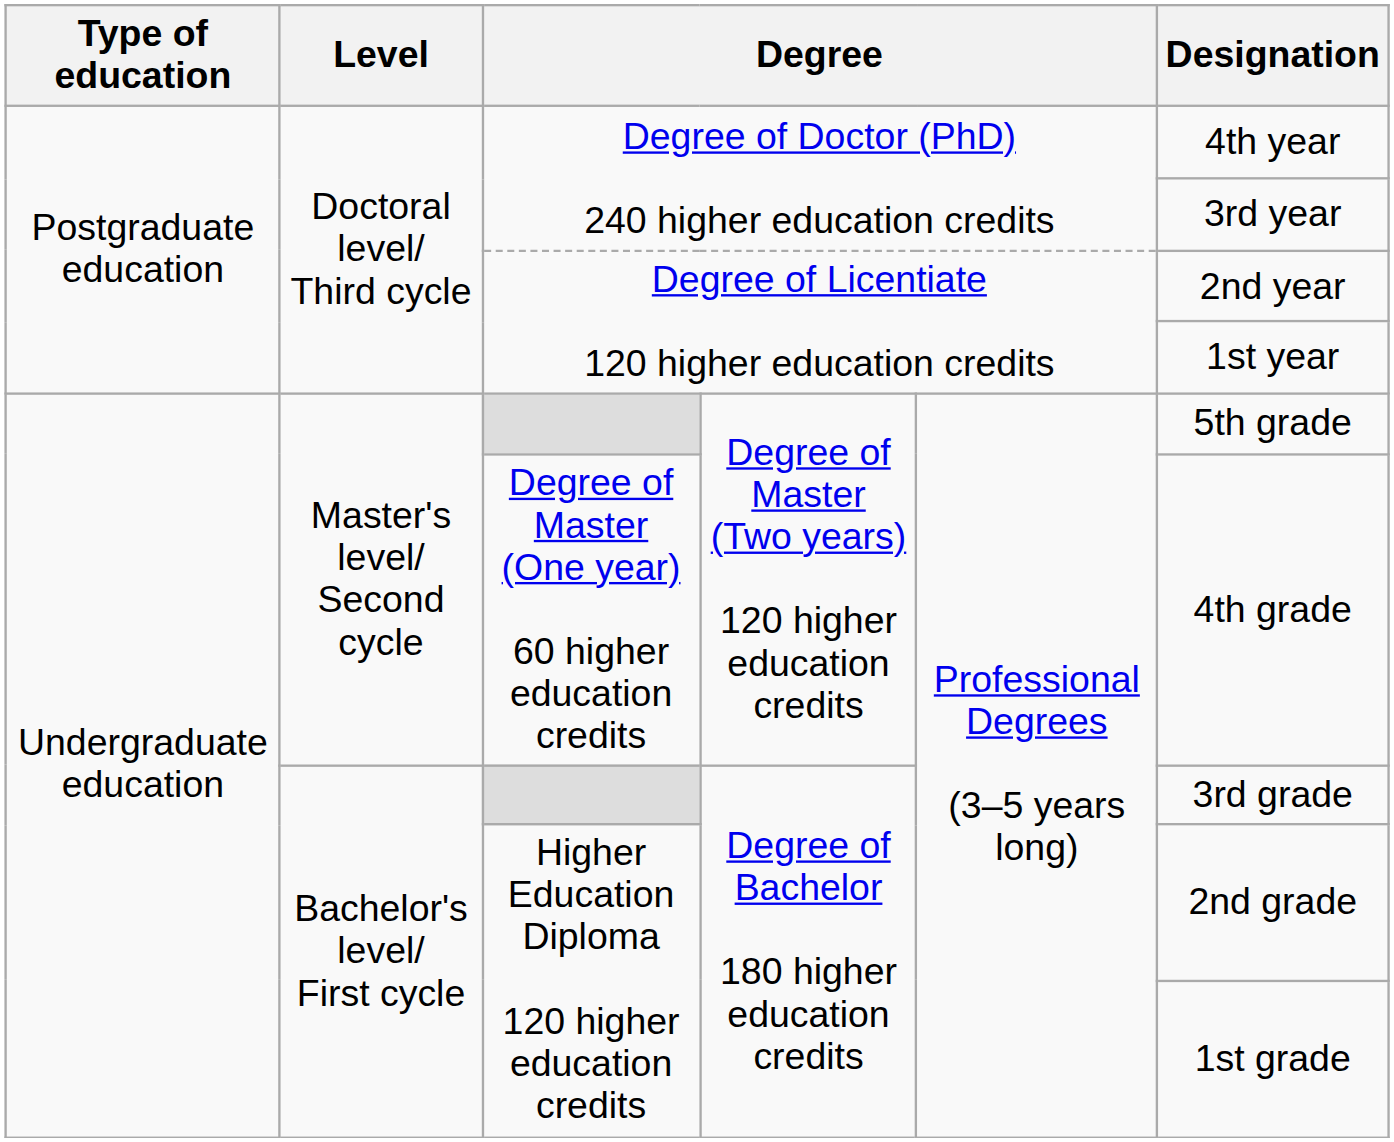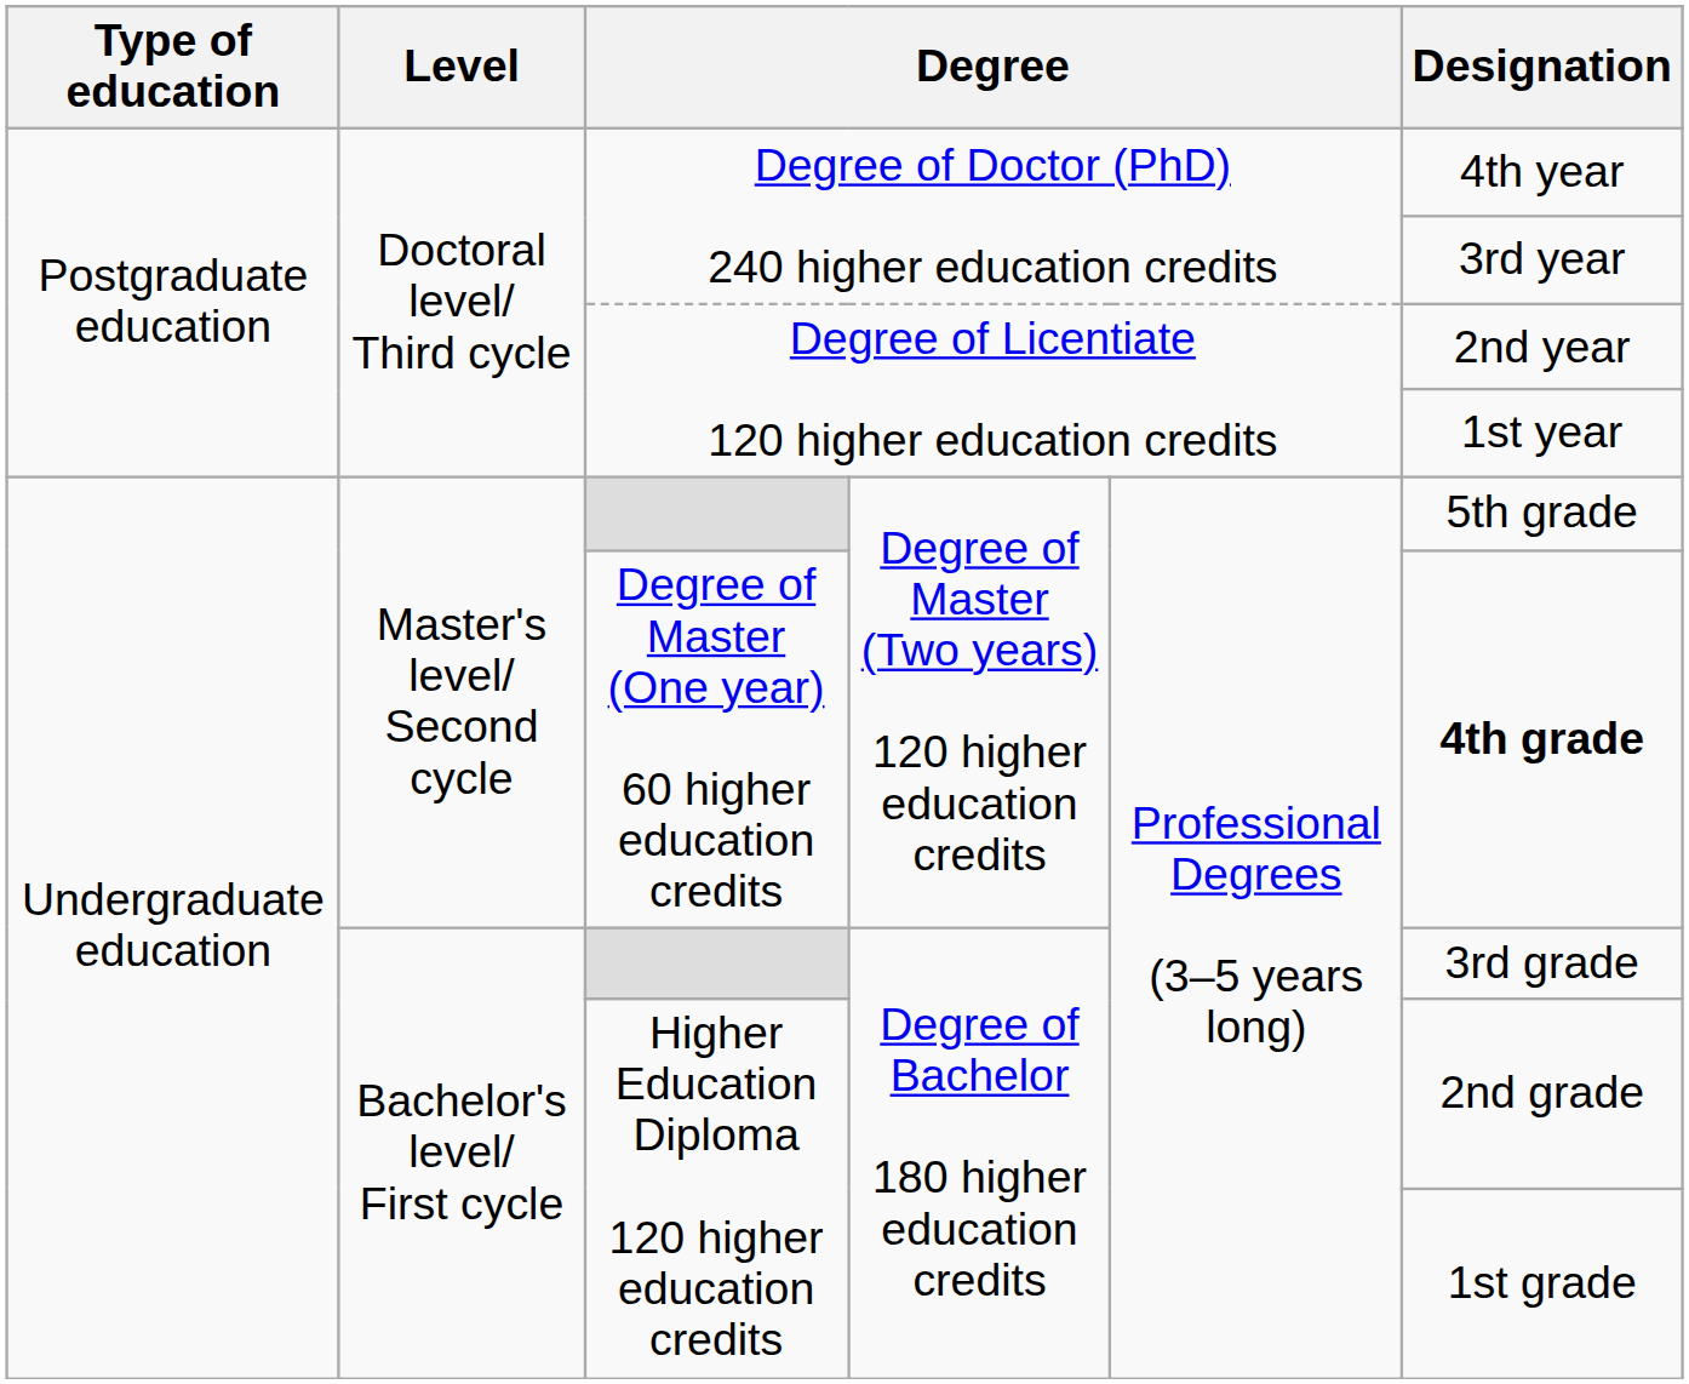Degree of Master (One year) 60 higher education credits | Designation: normal -> bold
